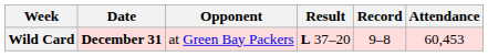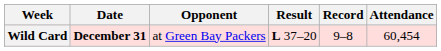Wild Card | Attendance: 60,453 -> 60,454
